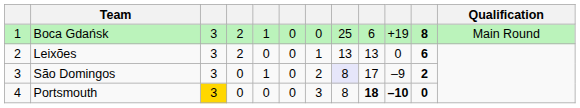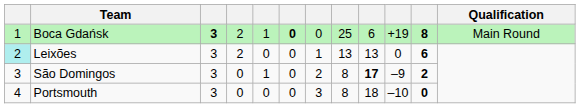Boca Gdańsk | column 3: normal -> bold
Boca Gdańsk | column 6: normal -> bold
Leixões | column 1: no background -> paleturquoise background
São Domingos | column 8: lavender background -> no background
São Domingos | column 9: normal -> bold
Portsmouth | column 3: gold background -> no background
Portsmouth | column 9: bold -> normal
Portsmouth | column 10: bold -> normal
